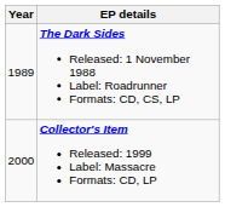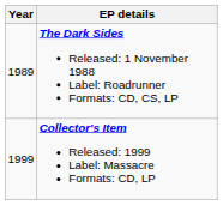row 3 | Year: 2000 -> 1999
